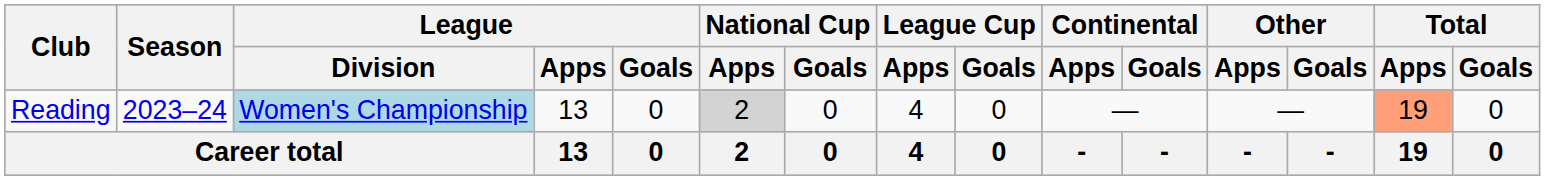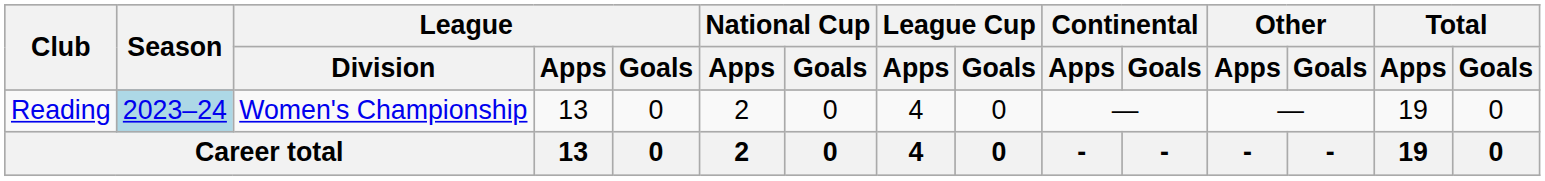Reading | Season: no background -> lightblue background
Reading | League / Division: lightblue background -> no background
Reading | National Cup / Apps: lightgrey background -> no background
Reading | Total / Apps: lightsalmon background -> no background
